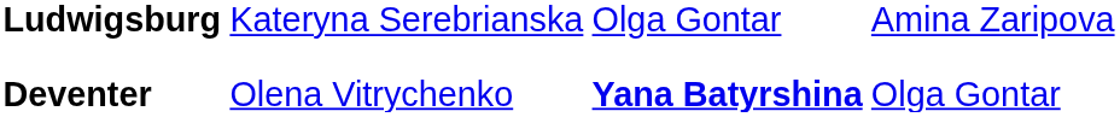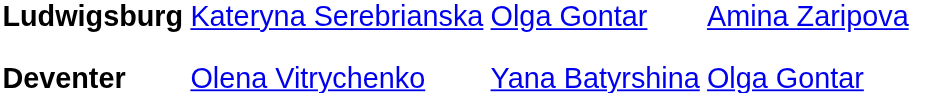Deventer | column 3: bold -> normal
